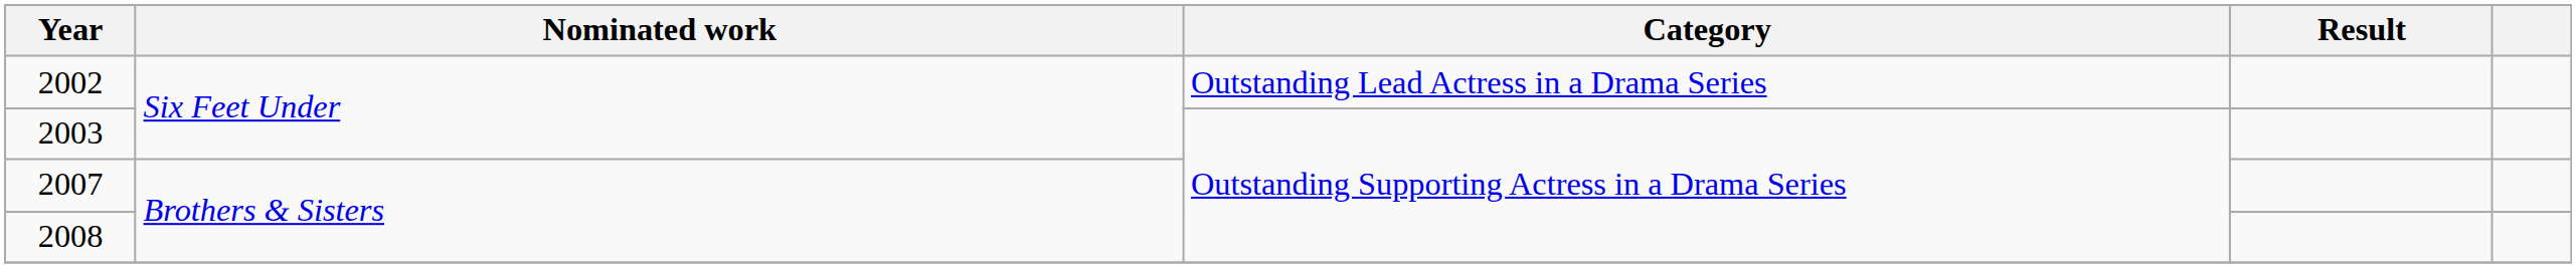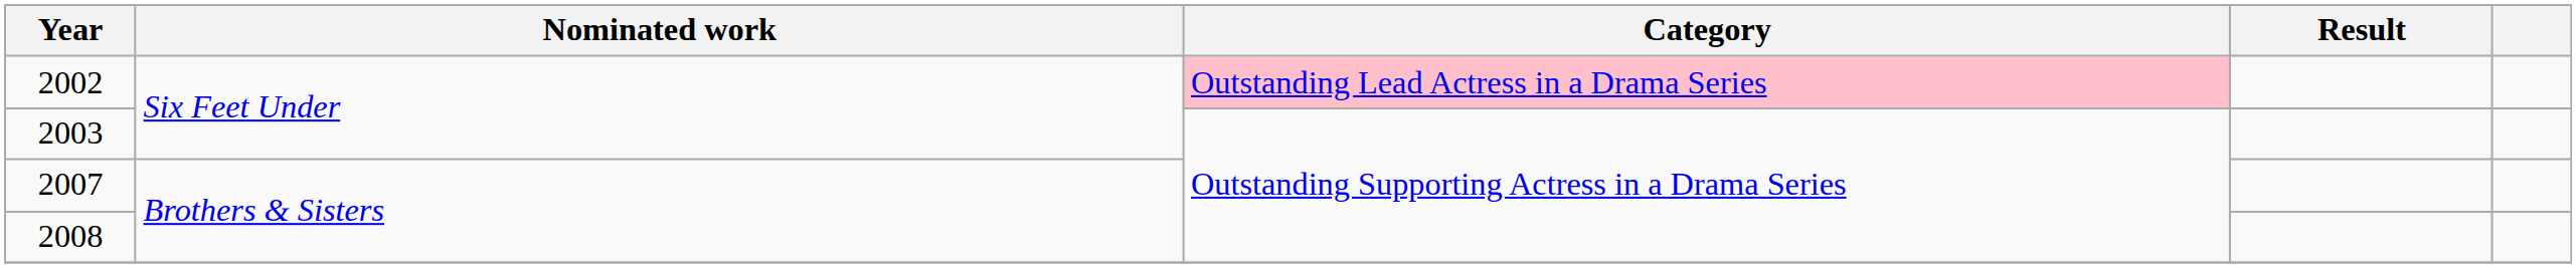2002 | Category: no background -> pink background
